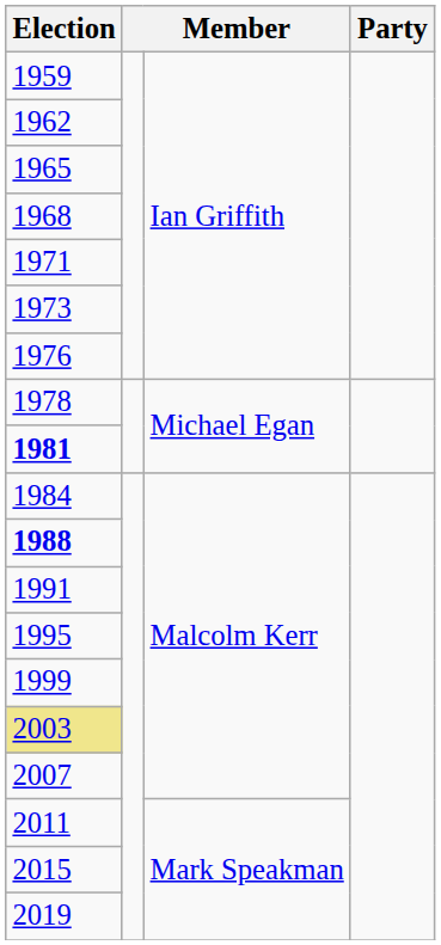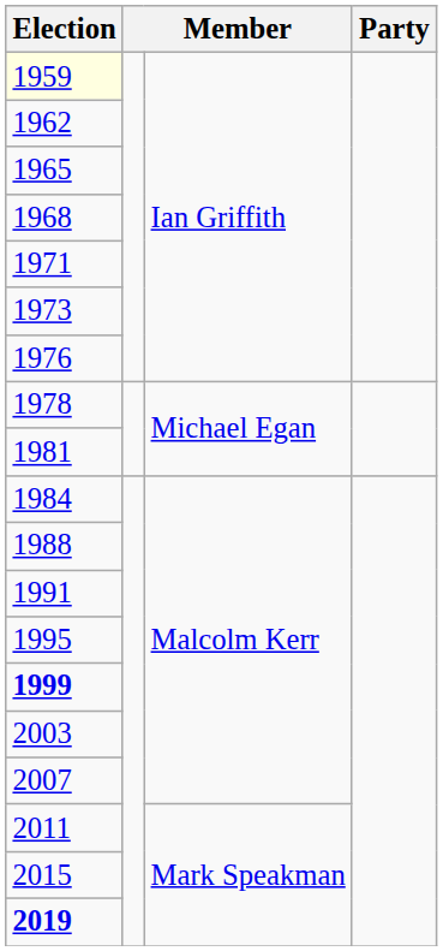1959 | Election: no background -> lightyellow background
1981 | Election: bold -> normal
1988 | Election: bold -> normal
1999 | Election: normal -> bold
2003 | Election: khaki background -> no background
2019 | Election: normal -> bold
